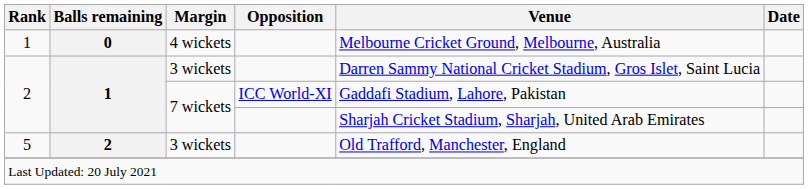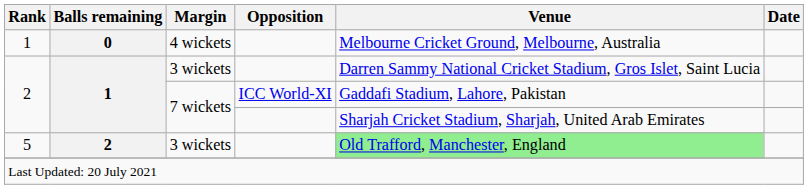5 | Venue: no background -> lightgreen background
